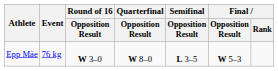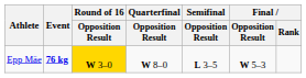Epp Mäe | Event: normal -> bold
Epp Mäe | Round of 16 / Opposition Result: no background -> gold background
